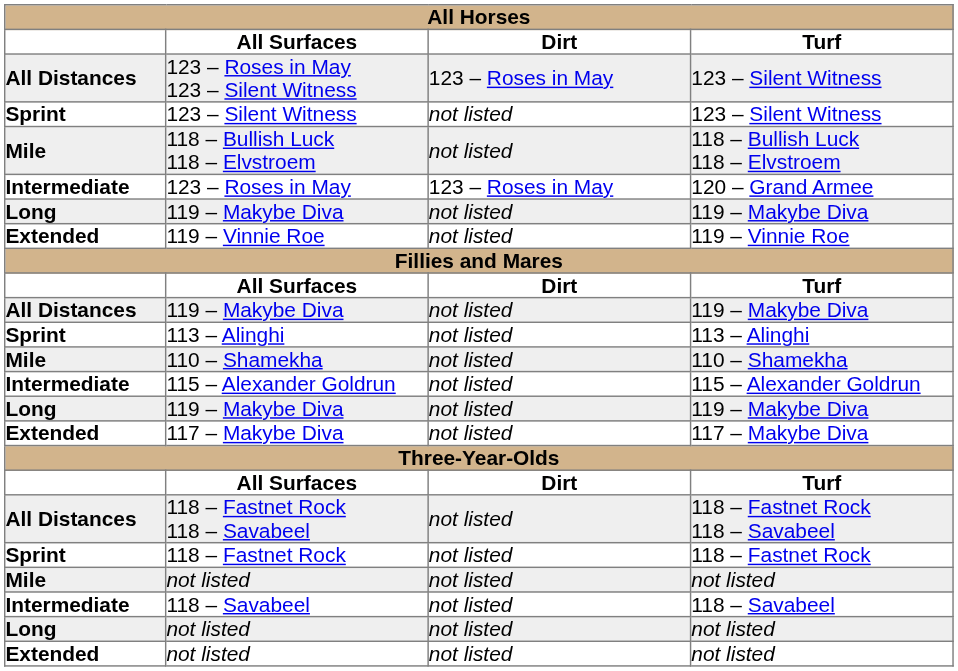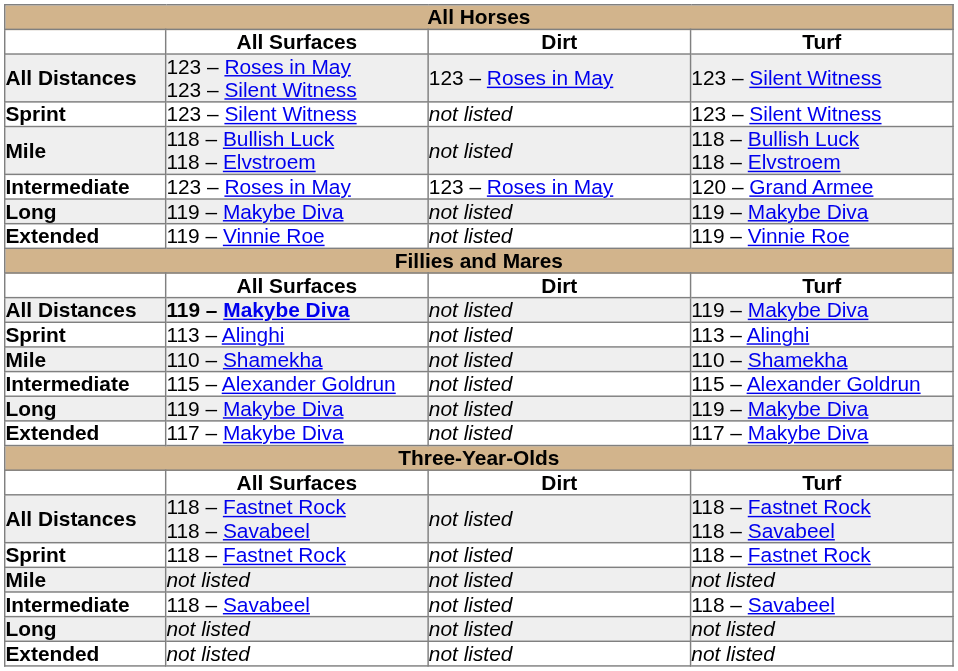All Distances / 119 – Makybe Diva | All Surfaces: normal -> bold
